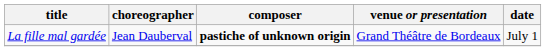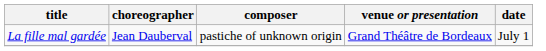La fille mal gardée | composer: bold -> normal
